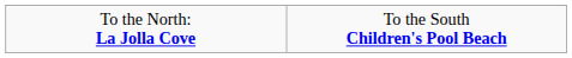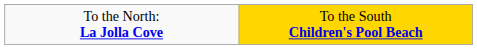To the North: La Jolla Cove | column 2: no background -> gold background
